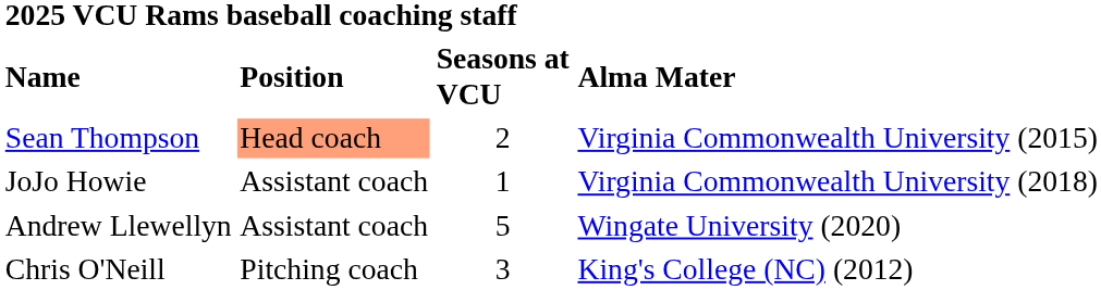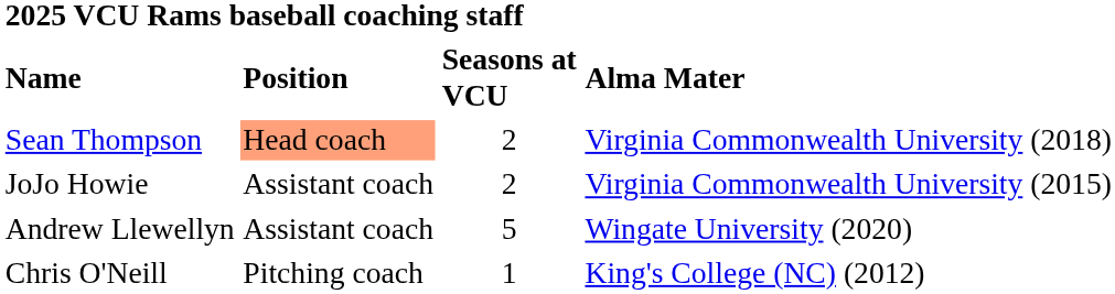Sean Thompson | Alma Mater: Virginia Commonwealth University (2015) -> Virginia Commonwealth University (2018)
JoJo Howie | Seasons at VCU: 1 -> 2
JoJo Howie | Alma Mater: Virginia Commonwealth University (2018) -> Virginia Commonwealth University (2015)
Chris O'Neill | Seasons at VCU: 3 -> 1
